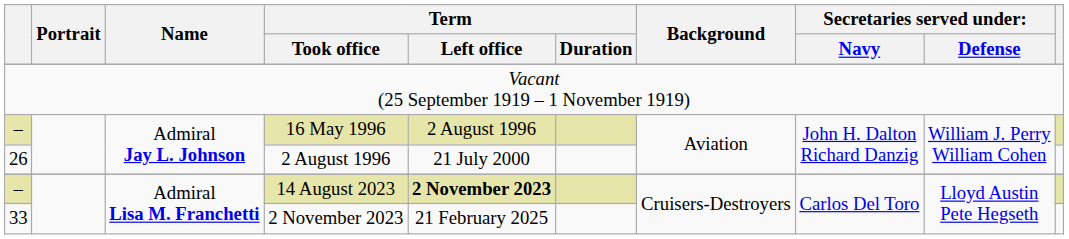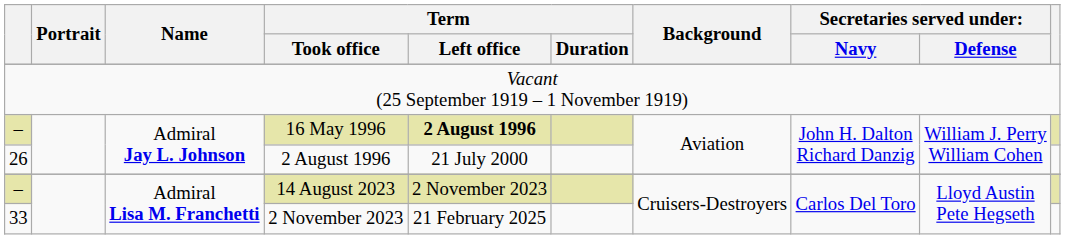16 May 1996 | Term / Left office: normal -> bold
14 August 2023 | Term / Left office: bold -> normal
